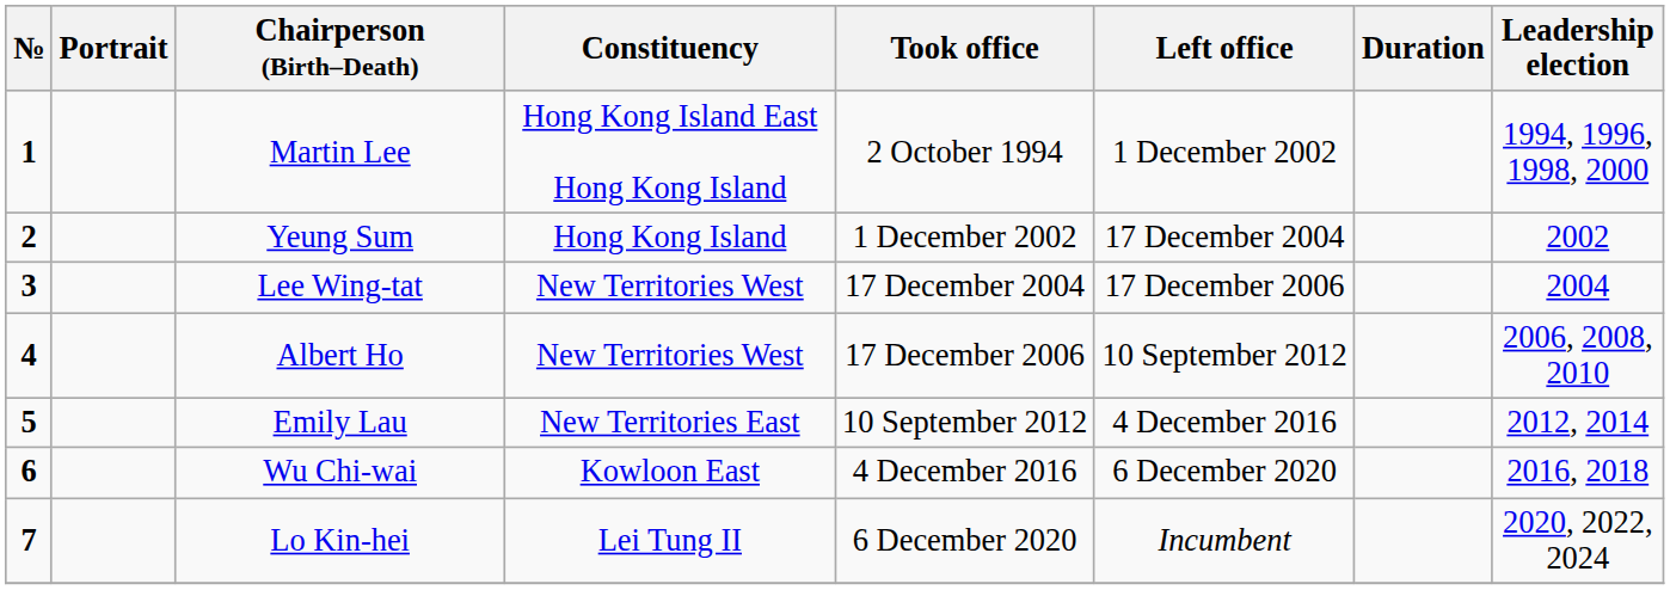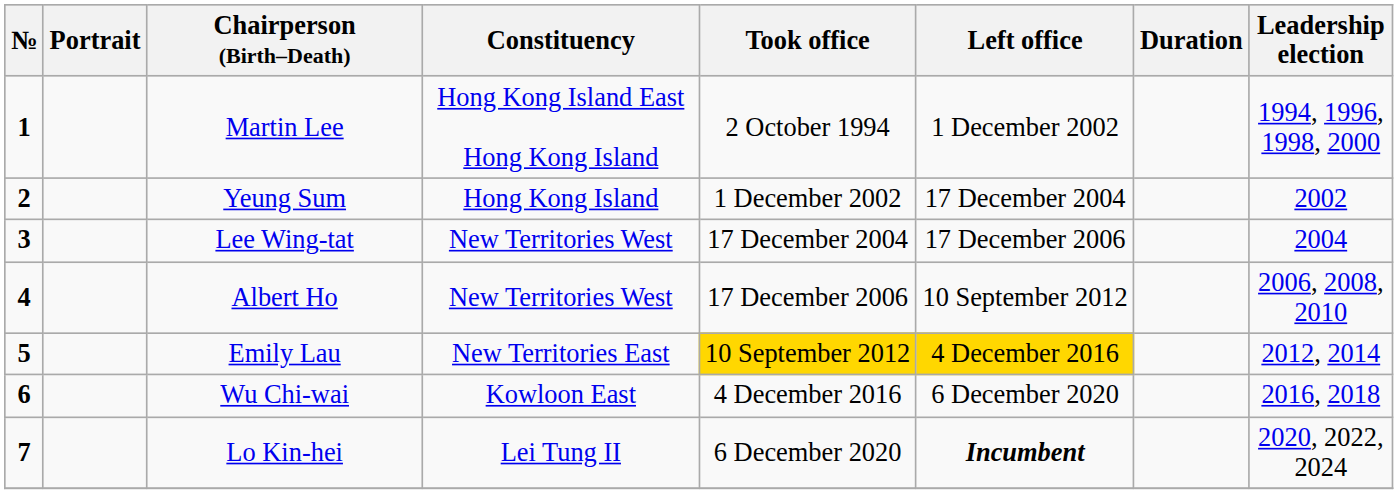Emily Lau | Took office: no background -> gold background
Emily Lau | Left office: no background -> gold background
Lo Kin-hei | Left office: normal -> bold
